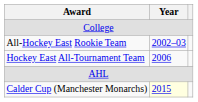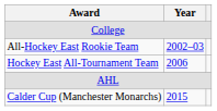Calder Cup (Manchester Monarchs) | Year: lightyellow background -> no background
